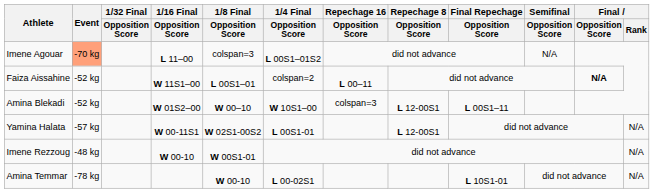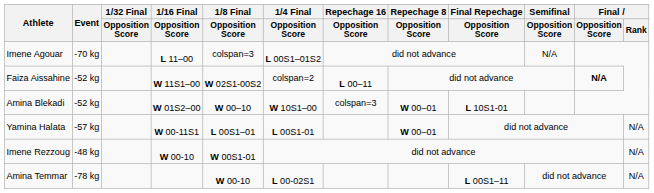Imene Agouar | Event: lightsalmon background -> no background
Faiza Aissahine | 1/8 Final / Opposition Score: L 00S1–01 -> W 02S1-00S2
Amina Blekadi | Repechage 8 / Opposition Score: L 12-00S1 -> W 00–01
Amina Blekadi | Final Repechage / Opposition Score: L 00S1–11 -> L 10S1-01
Yamina Halata | 1/8 Final / Opposition Score: W 02S1-00S2 -> L 00S1–01
Yamina Halata | Repechage 8 / Opposition Score: L 12-00S1 -> W 00–01
Amina Temmar | Final Repechage / Opposition Score: L 10S1-01 -> L 00S1–11
